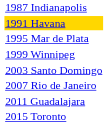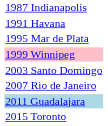1991 Havana | column 1: gold background -> no background
1999 Winnipeg | column 1: no background -> pink background
2011 Guadalajara | column 1: no background -> lightblue background
